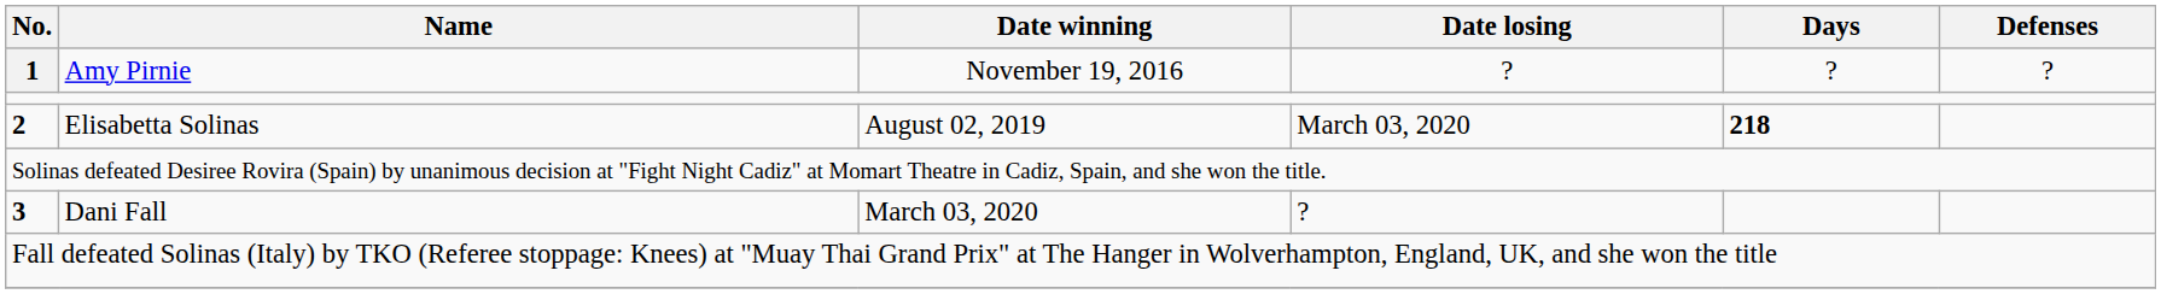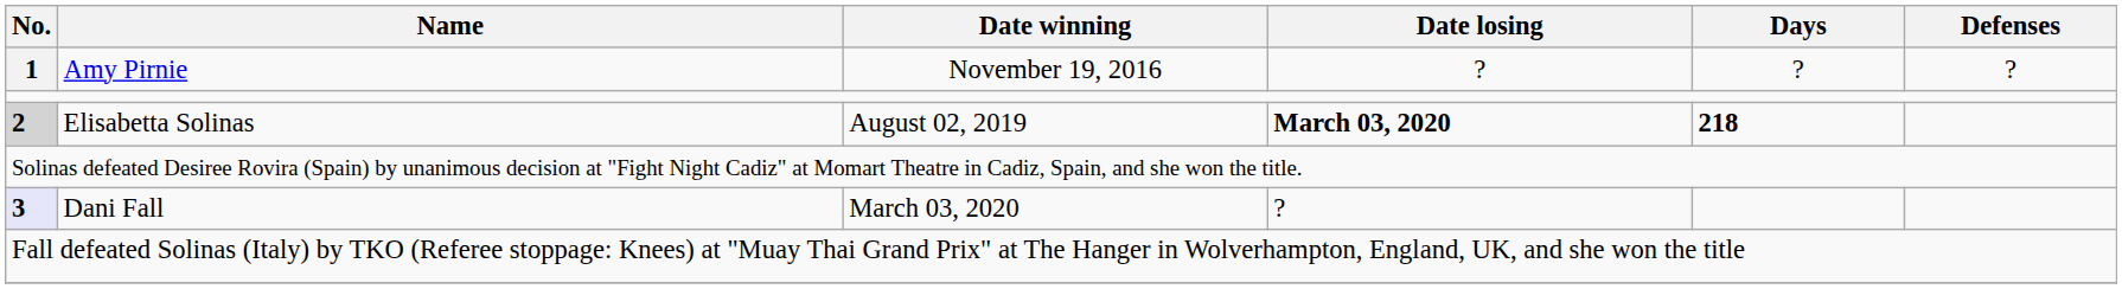Elisabetta Solinas | No.: no background -> lightgrey background
Elisabetta Solinas | Date losing: normal -> bold
Dani Fall | No.: no background -> lavender background
